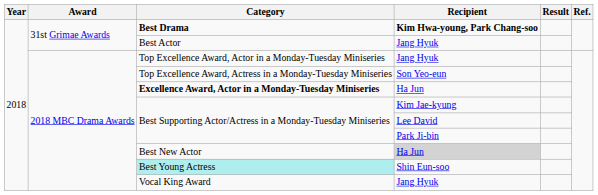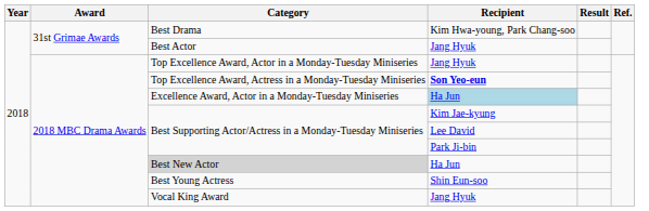Best Drama | Category: bold -> normal
Best Drama | Recipient: bold -> normal
Top Excellence Award, Actress in a Monday-Tuesday Miniseries | Recipient: normal -> bold
Excellence Award, Actor in a Monday-Tuesday Miniseries | Category: bold -> normal
Excellence Award, Actor in a Monday-Tuesday Miniseries | Recipient: no background -> lightblue background
Best New Actor | Category: no background -> lightgrey background
Best New Actor | Recipient: lightgrey background -> no background
Best Young Actress | Category: paleturquoise background -> no background
